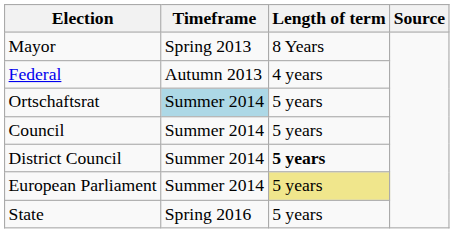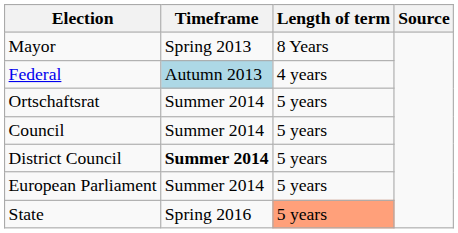Federal | Timeframe: no background -> lightblue background
Ortschaftsrat | Timeframe: lightblue background -> no background
District Council | Timeframe: normal -> bold
District Council | Length of term: bold -> normal
European Parliament | Length of term: khaki background -> no background
State | Length of term: no background -> lightsalmon background
